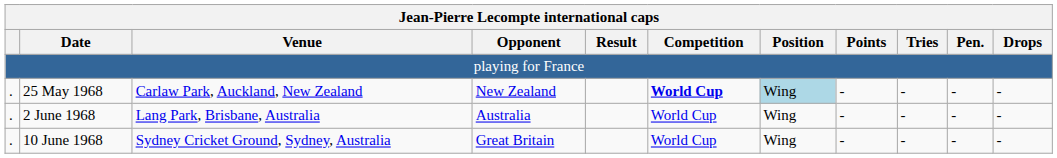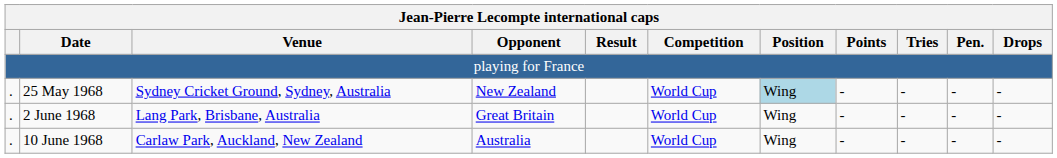25 May 1968 | Venue: Carlaw Park, Auckland, New Zealand -> Sydney Cricket Ground, Sydney, Australia
25 May 1968 | Competition: bold -> normal
2 June 1968 | Opponent: Australia -> Great Britain
10 June 1968 | Venue: Sydney Cricket Ground, Sydney, Australia -> Carlaw Park, Auckland, New Zealand
10 June 1968 | Opponent: Great Britain -> Australia
